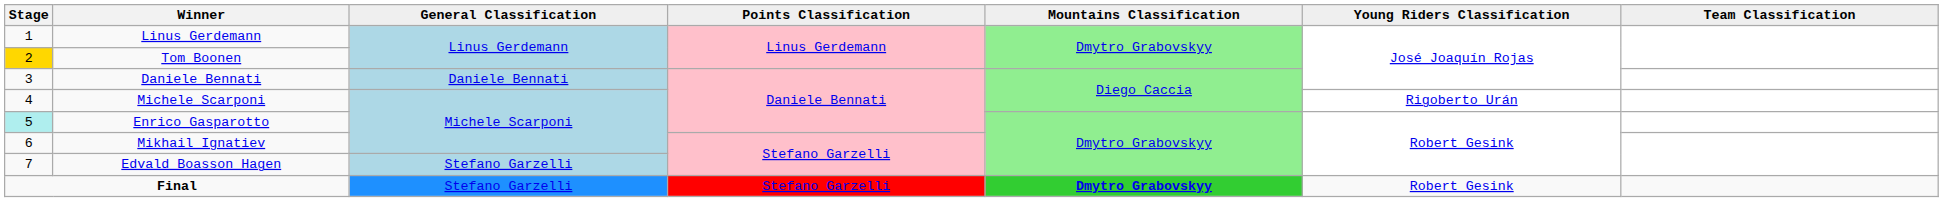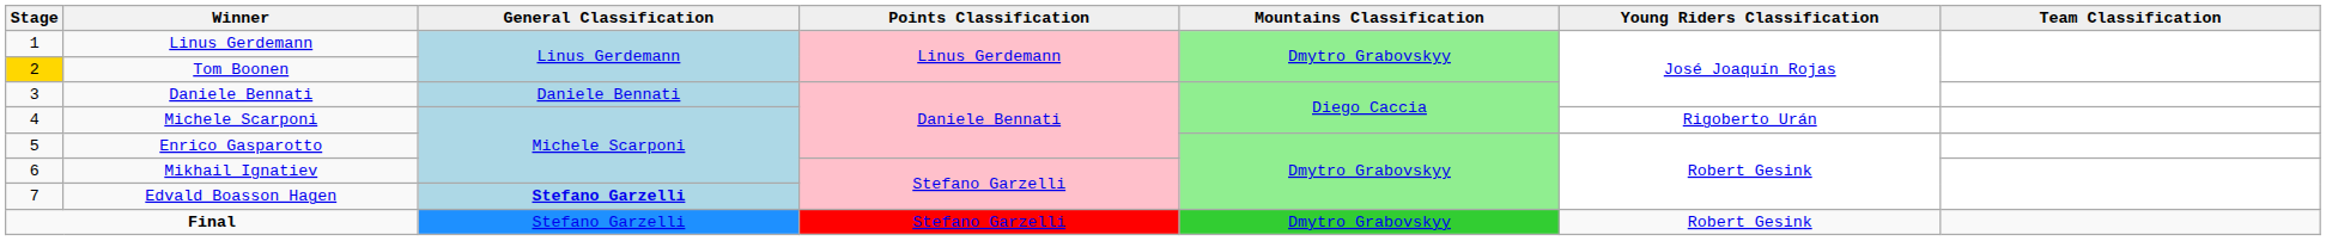Enrico Gasparotto | Stage: paleturquoise background -> no background
Edvald Boasson Hagen | General Classification: normal -> bold
Final | Mountains Classification: bold -> normal
